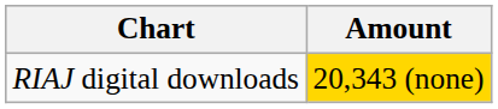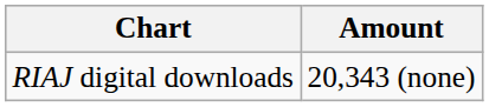RIAJ digital downloads | Amount: gold background -> no background
